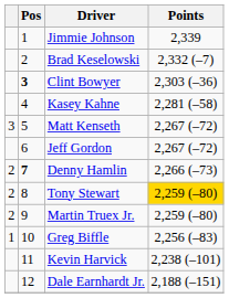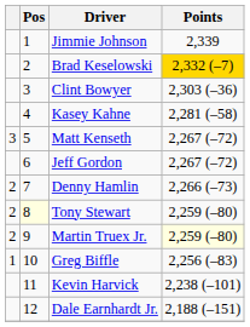Brad Keselowski | Points: no background -> gold background
Clint Bowyer | Pos: bold -> normal
Denny Hamlin | Pos: bold -> normal
Tony Stewart | Pos: no background -> lightyellow background
Tony Stewart | Points: gold background -> no background
Martin Truex Jr. | Points: no background -> lightyellow background
